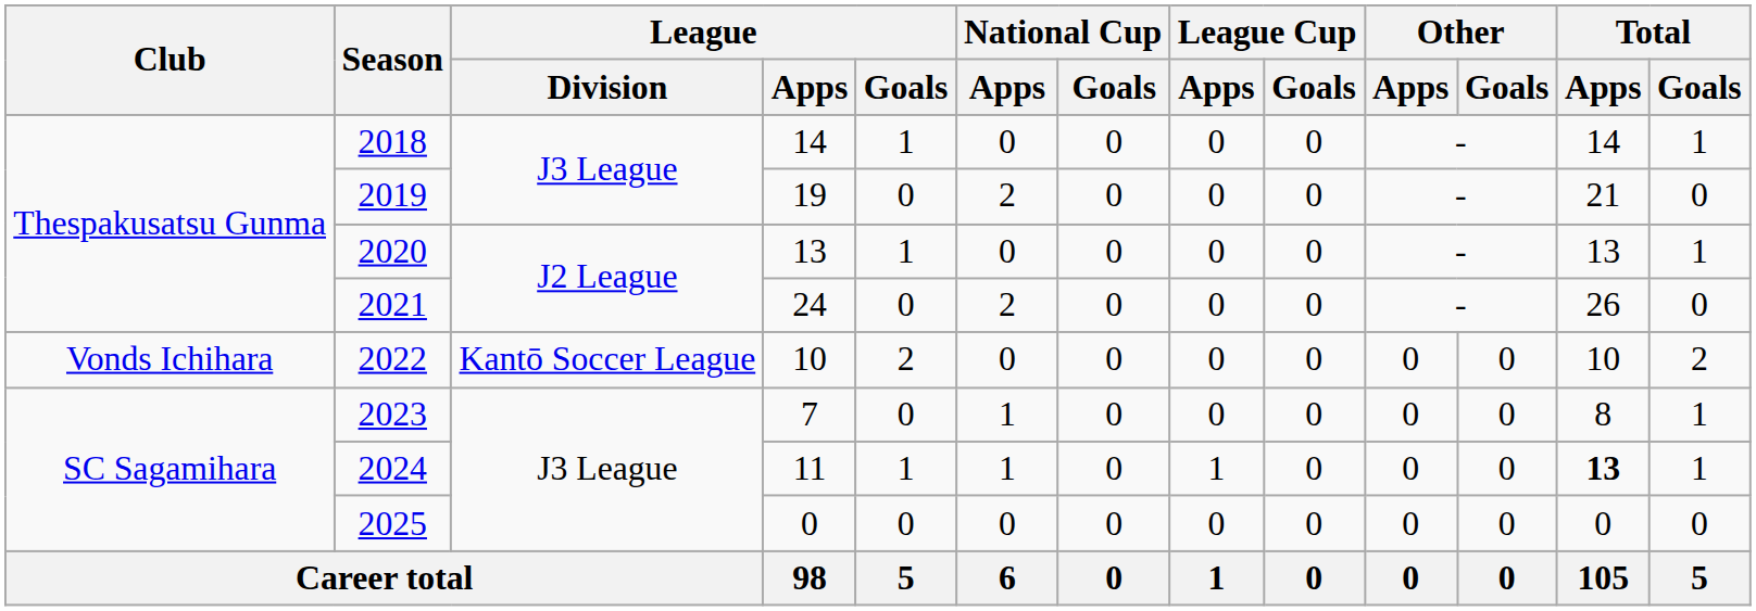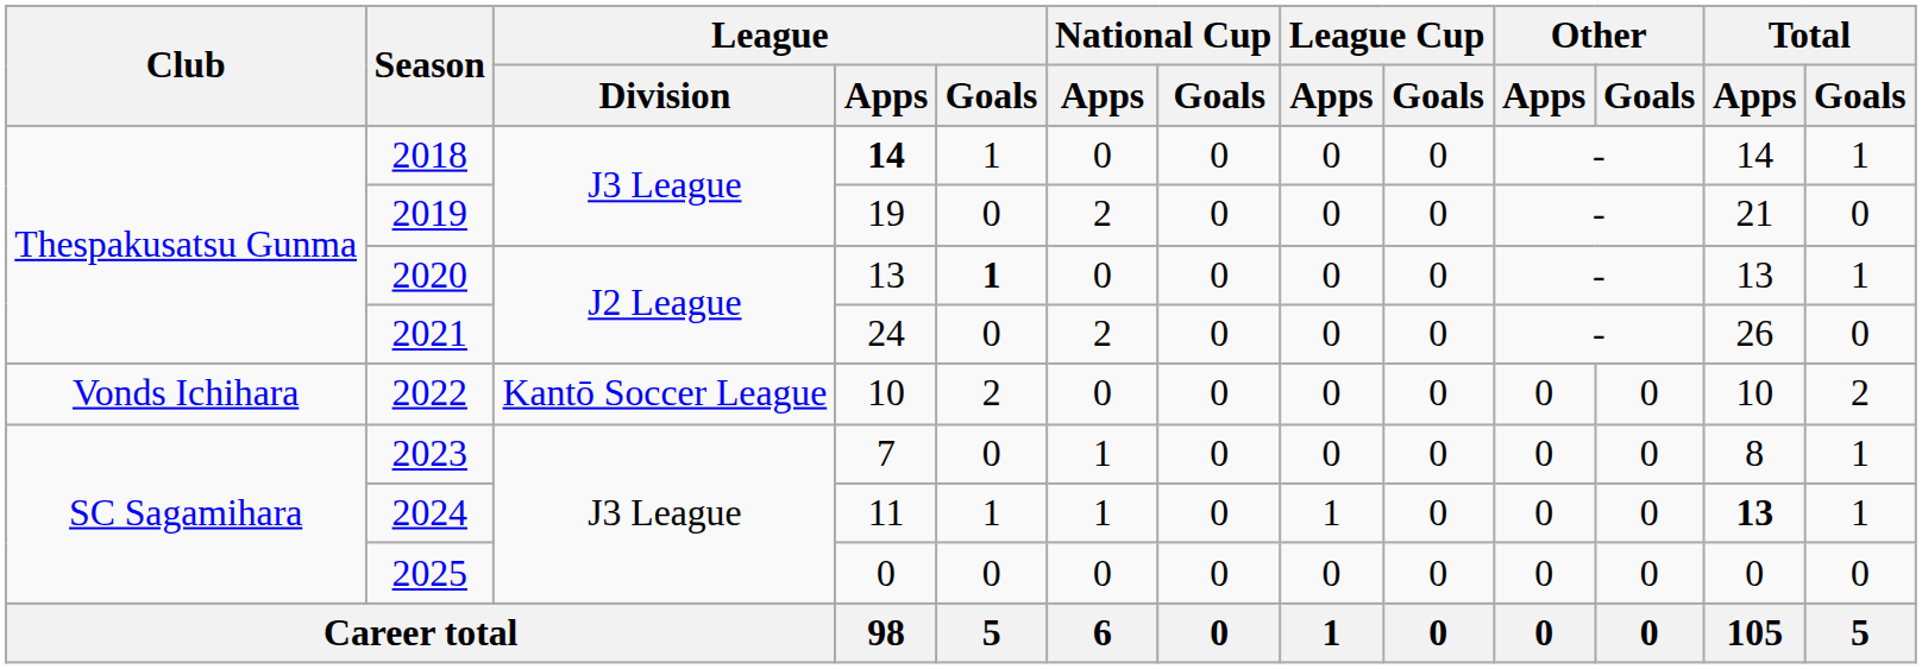2018 | League / Apps: normal -> bold
2020 | League / Goals: normal -> bold
